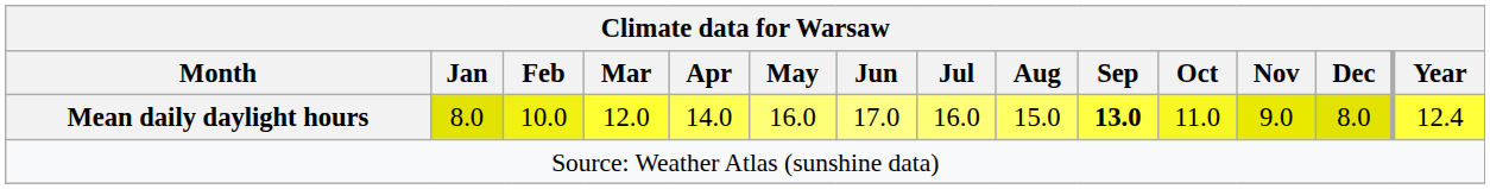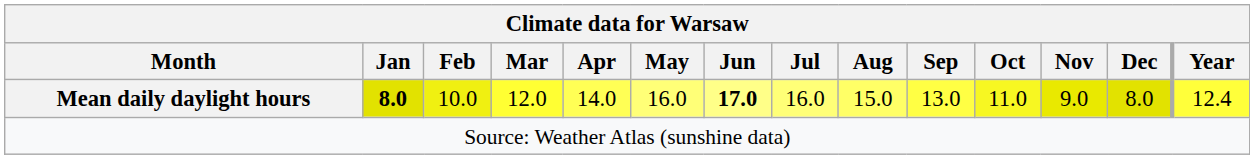row 3 | Jan: normal -> bold
row 3 | Jun: normal -> bold
row 3 | Sep: bold -> normal
